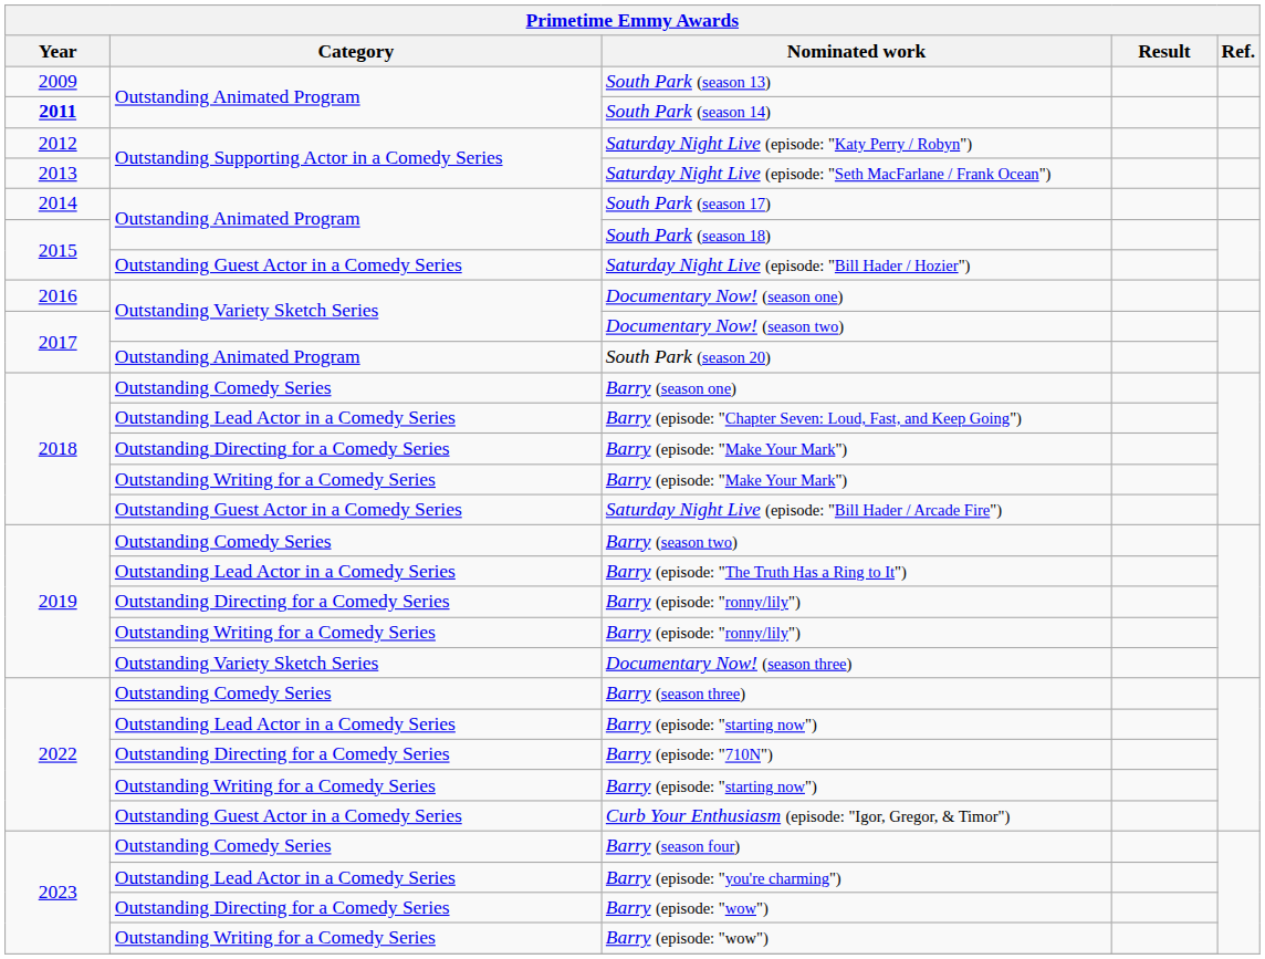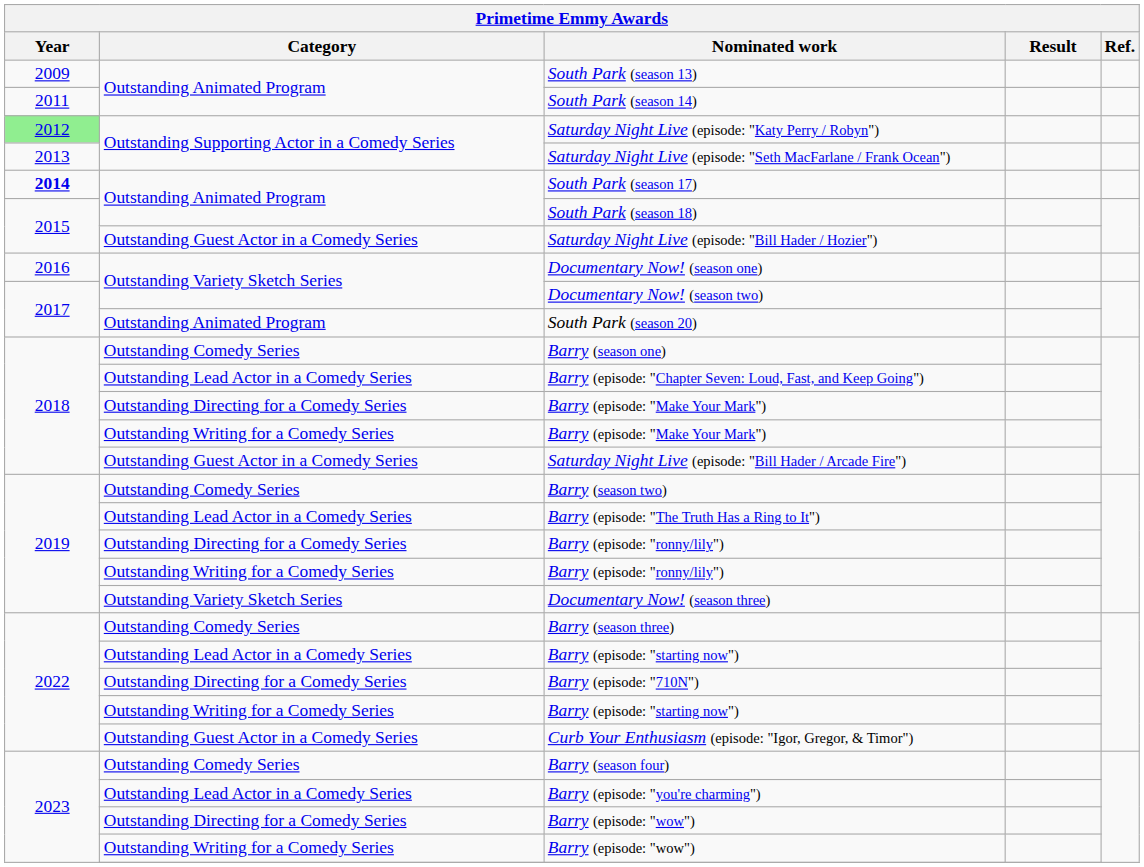South Park (season 14) | Year: bold -> normal
Saturday Night Live (episode: "Katy Perry / Robyn") | Year: no background -> lightgreen background
South Park (season 17) | Year: normal -> bold
